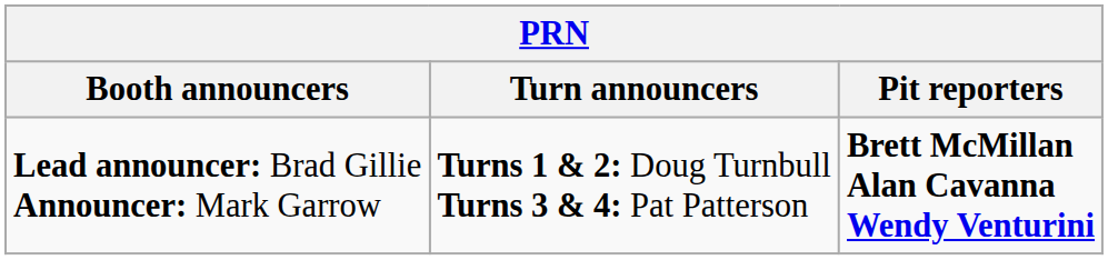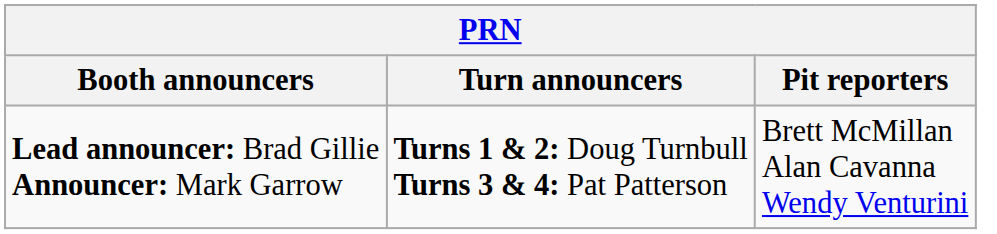Lead announcer: Brad Gillie Announcer: Mark Garrow | Pit reporters: bold -> normal
